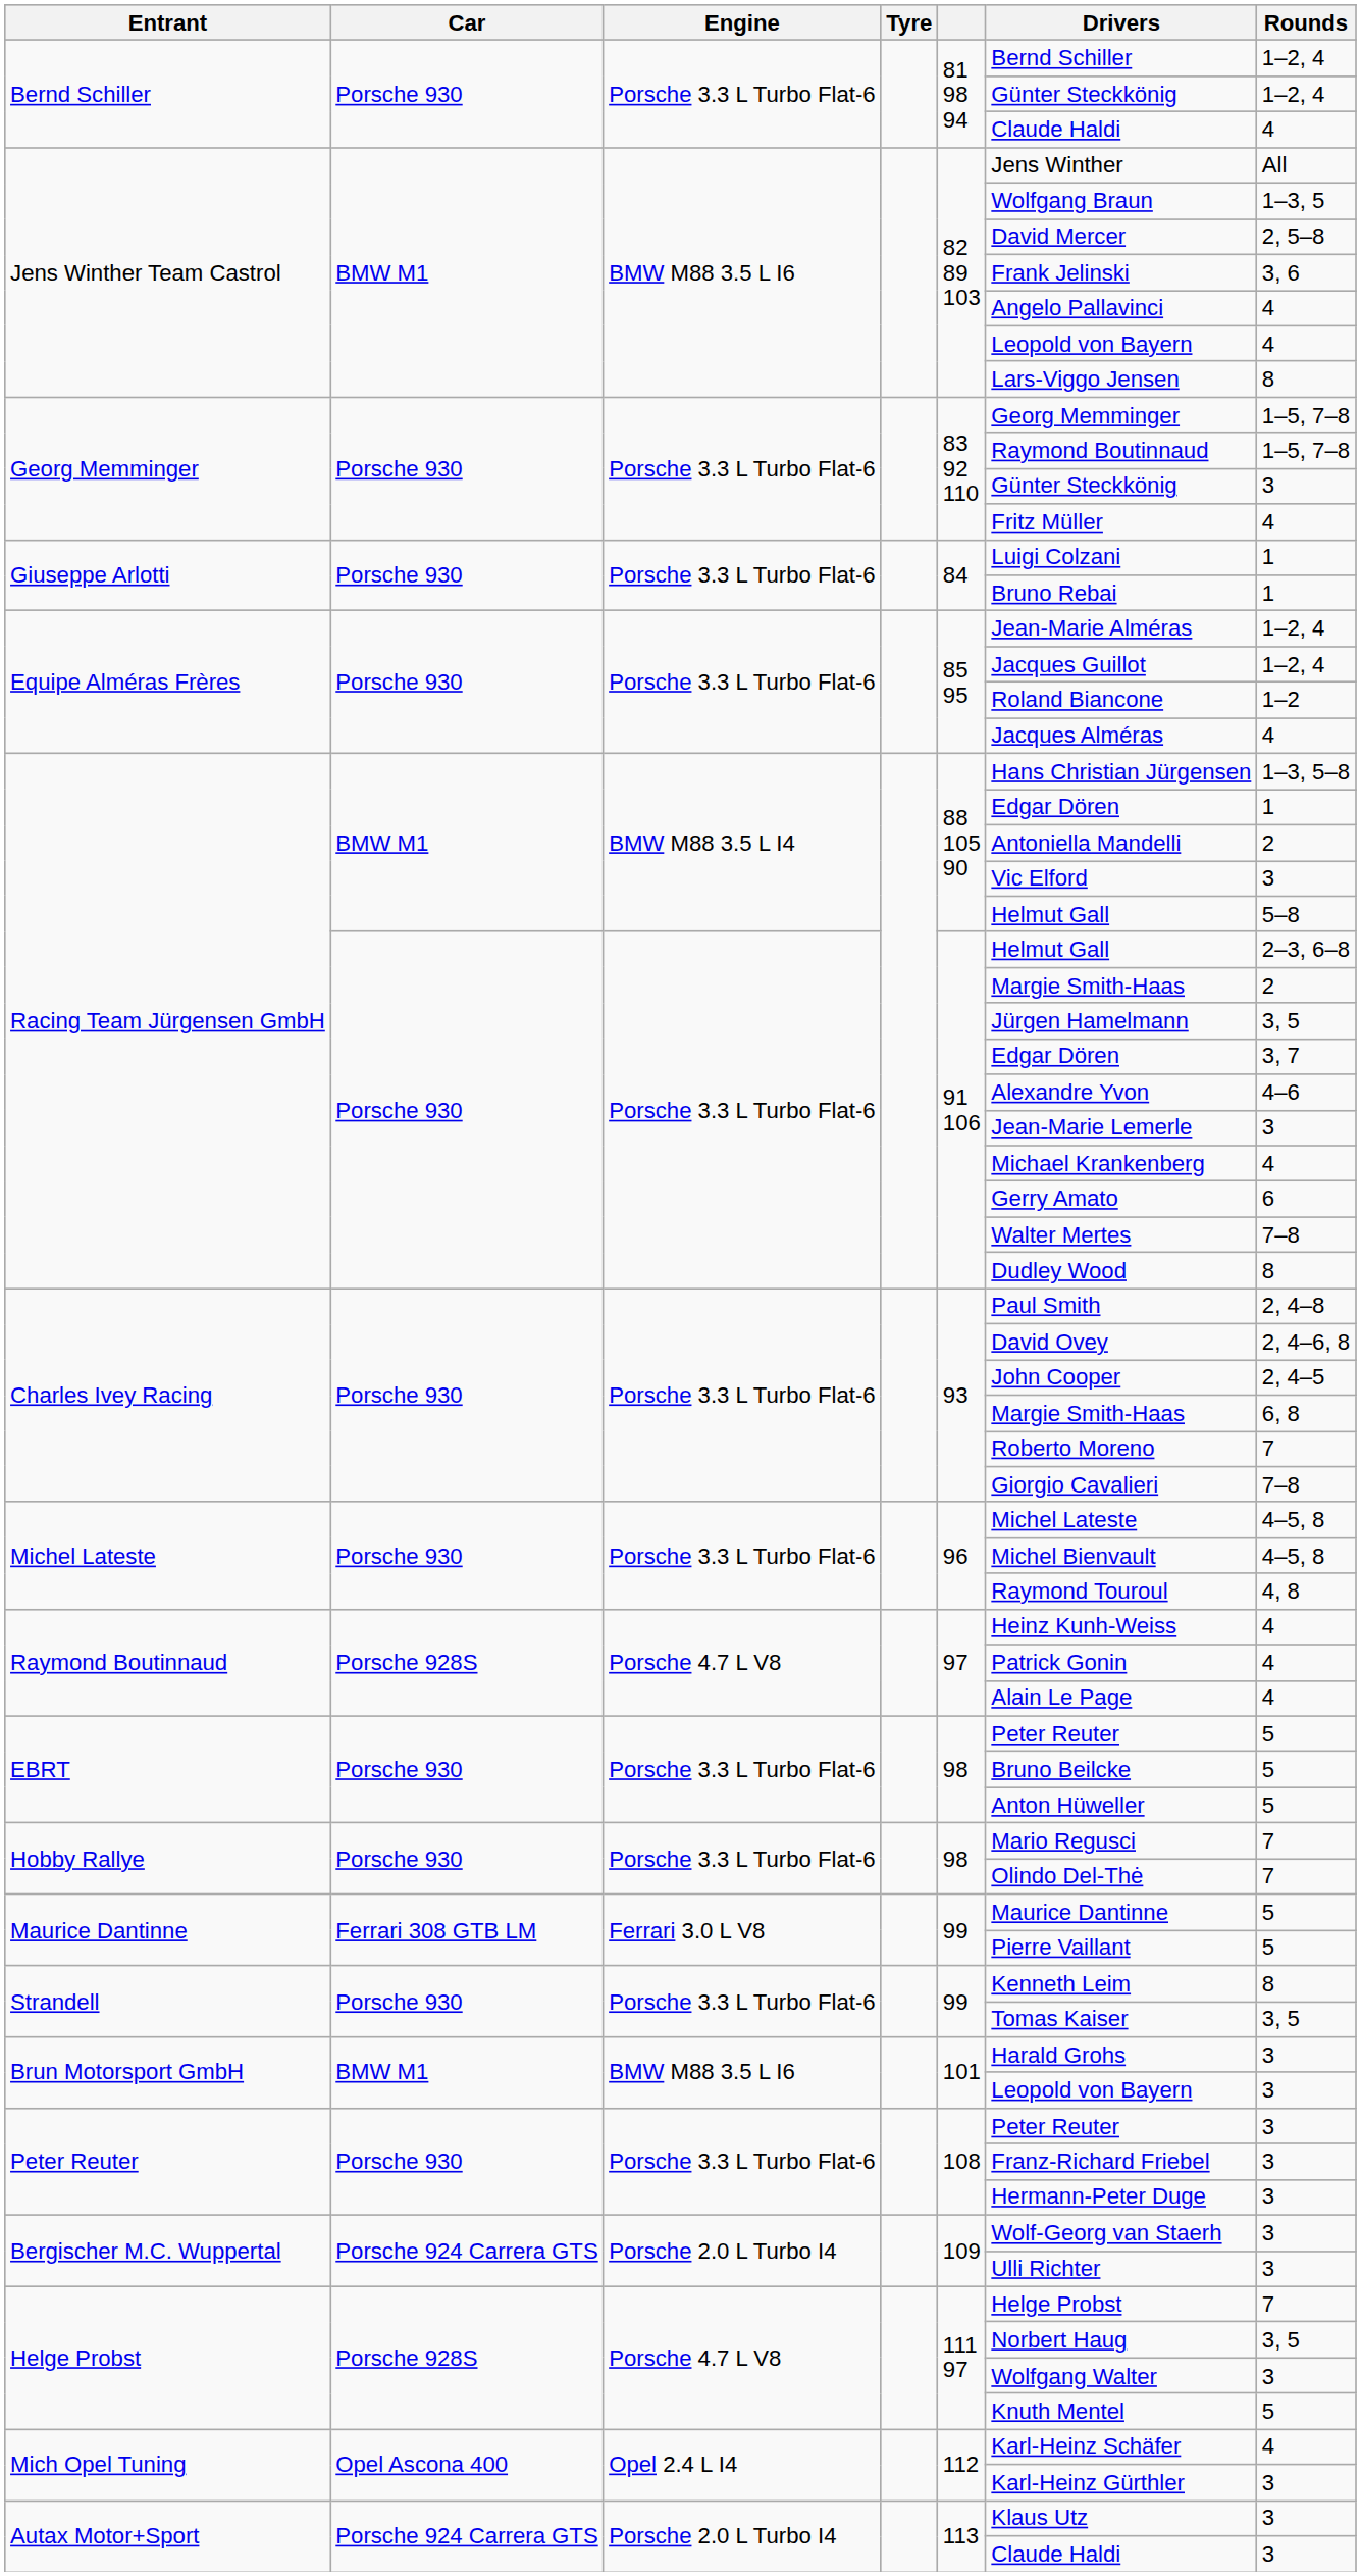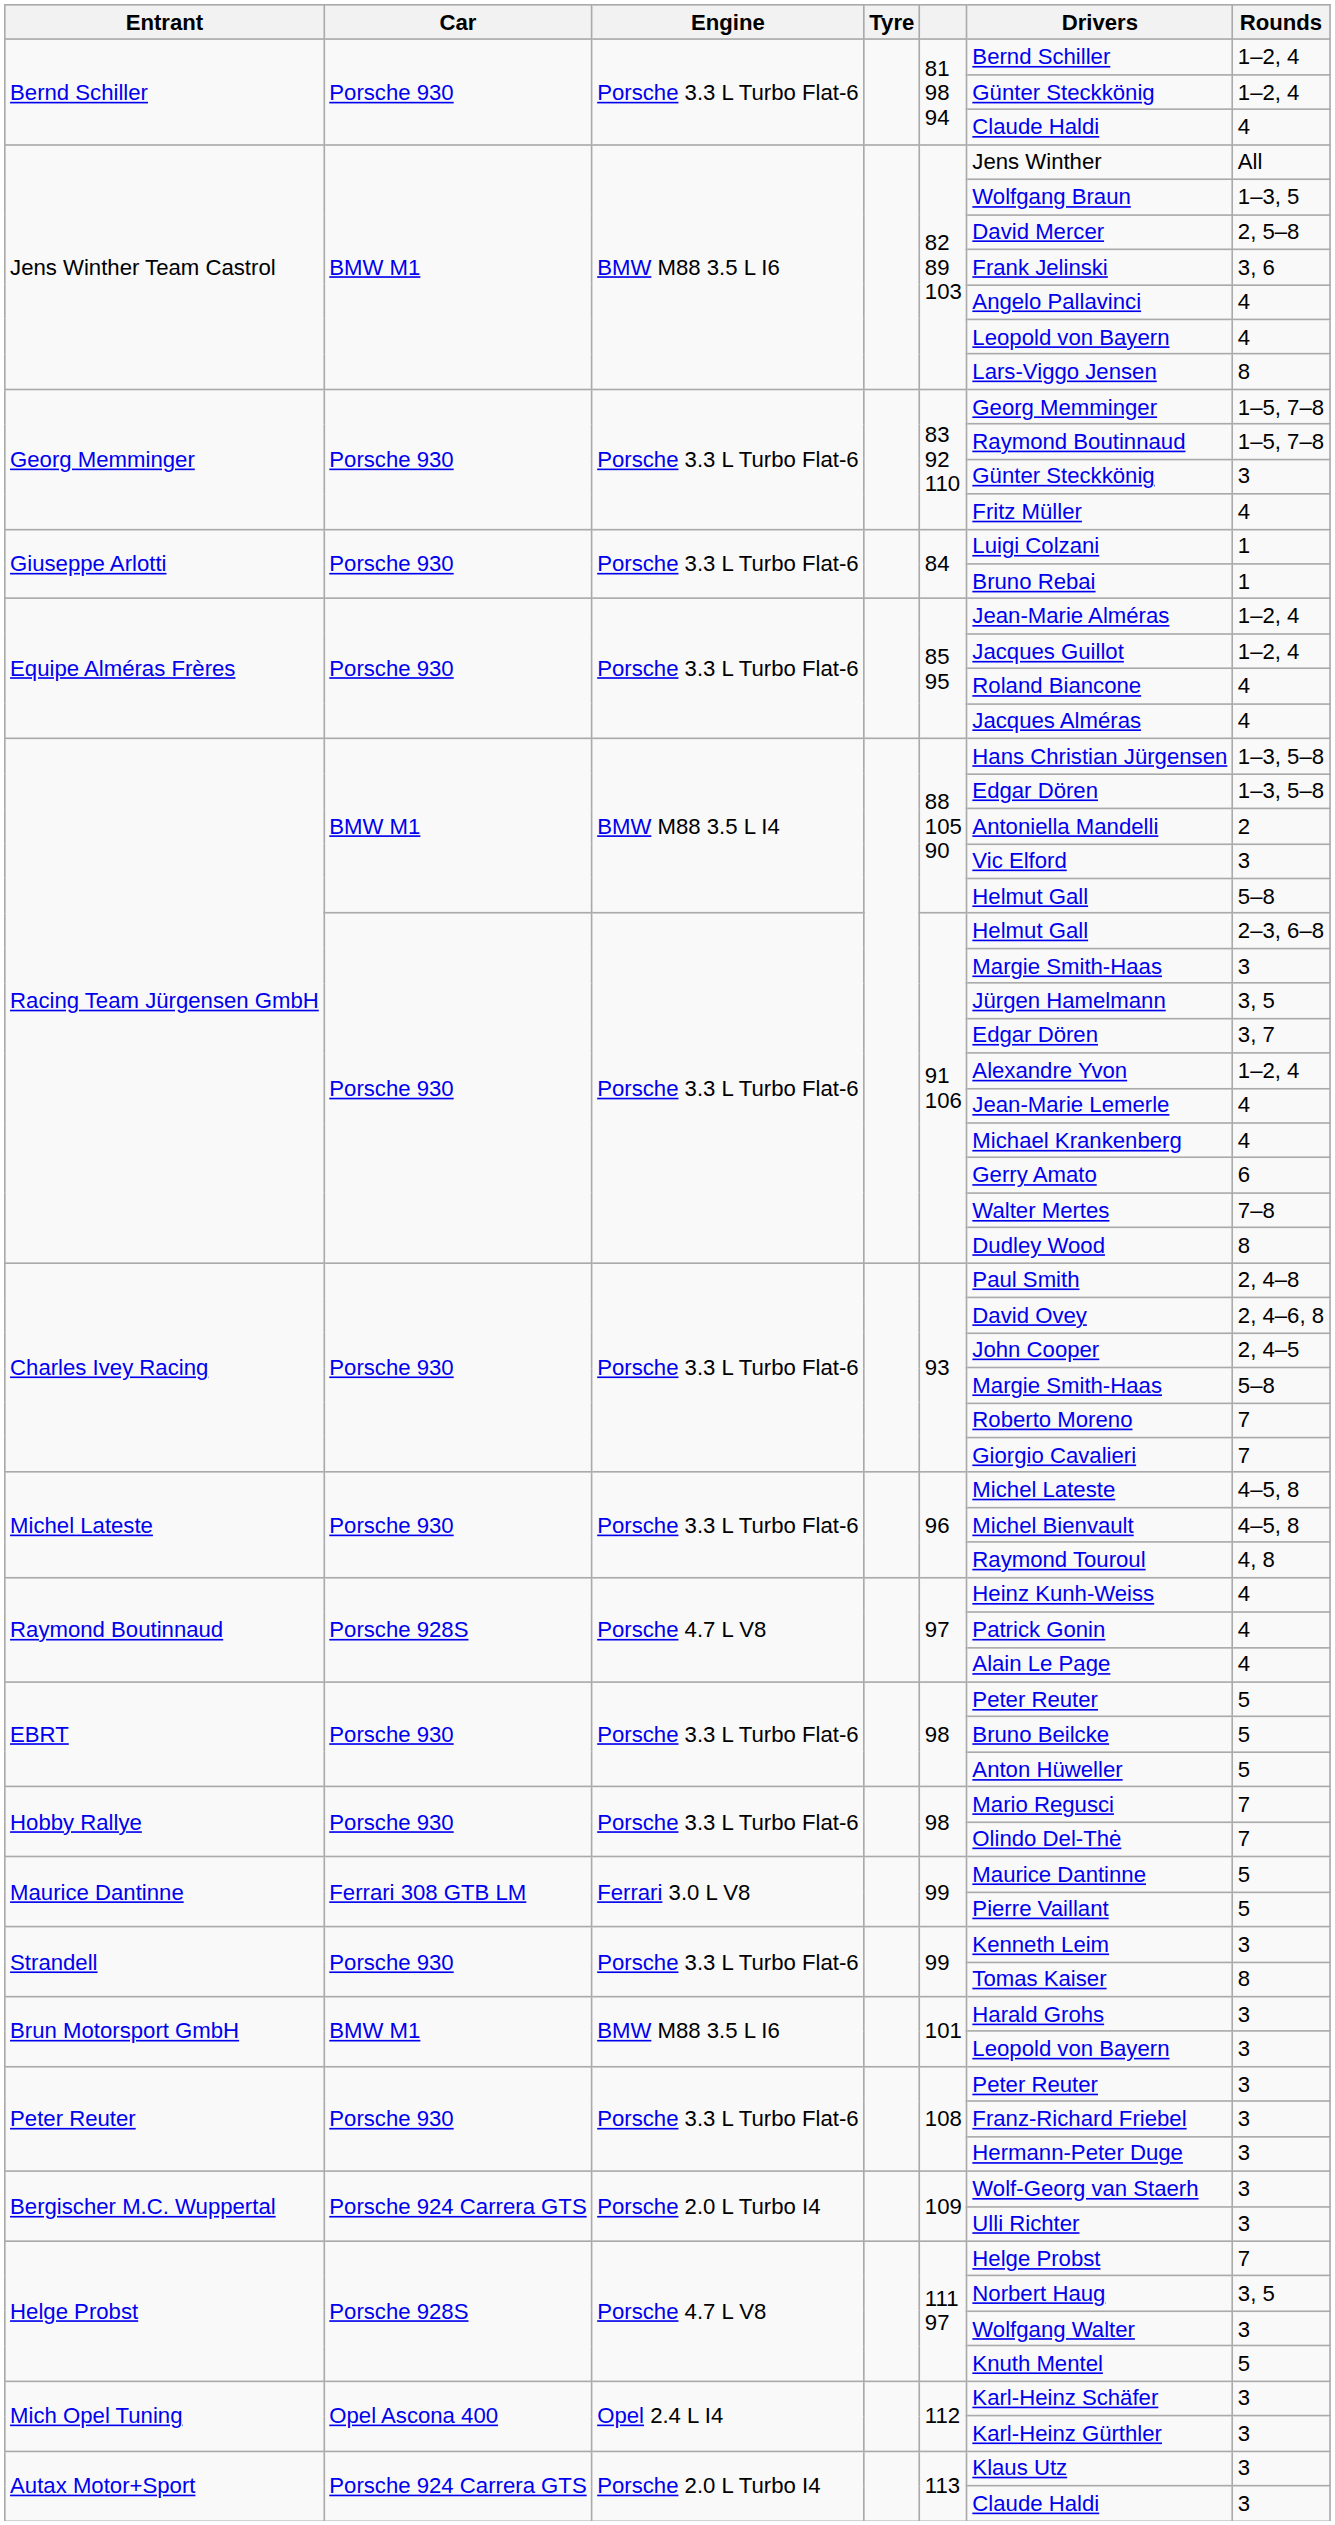row 20 | Rounds: 1–2 -> 4
row 23 | Rounds: 1 -> 1–3, 5–8
row 28 | Rounds: 2 -> 3
row 31 | Rounds: 4–6 -> 1–2, 4
row 32 | Rounds: 3 -> 4
row 40 | Rounds: 6, 8 -> 5–8
row 42 | Rounds: 7–8 -> 7
row 56 | Rounds: 8 -> 3
row 57 | Rounds: 3, 5 -> 8
row 69 | Rounds: 4 -> 3
